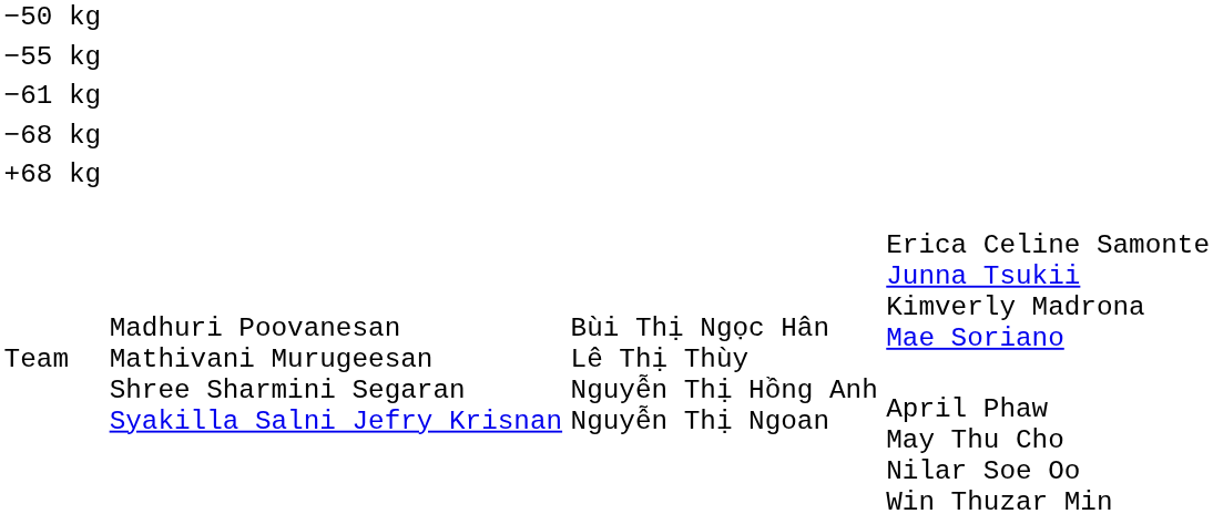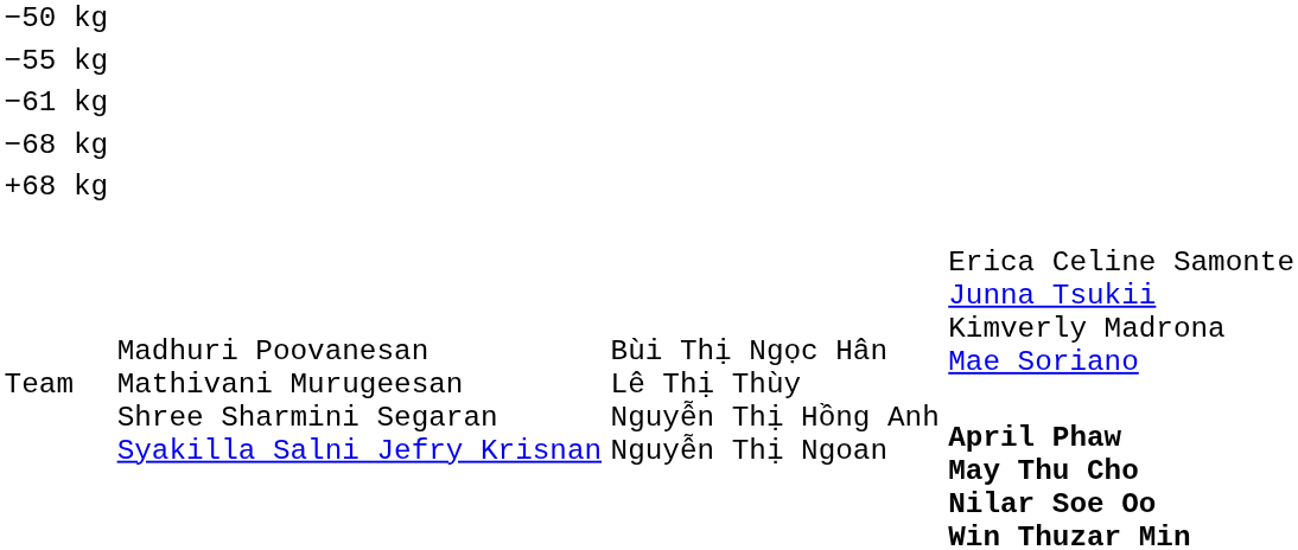Team / April Phaw May Thu Cho Nilar Soe Oo Win Thuzar Min | column 4: normal -> bold
